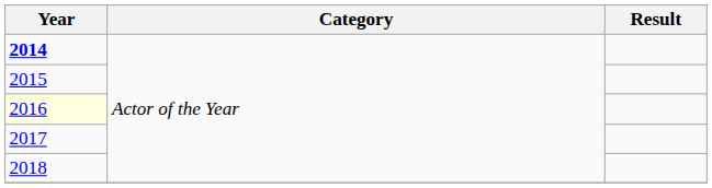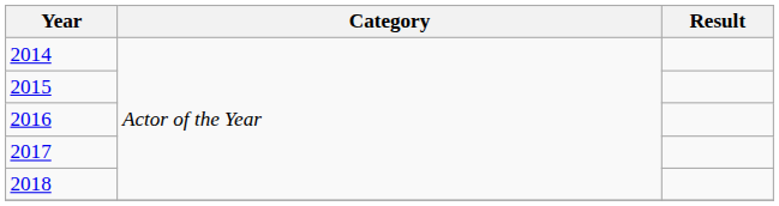2014 | Year: bold -> normal
2016 | Year: lightyellow background -> no background
